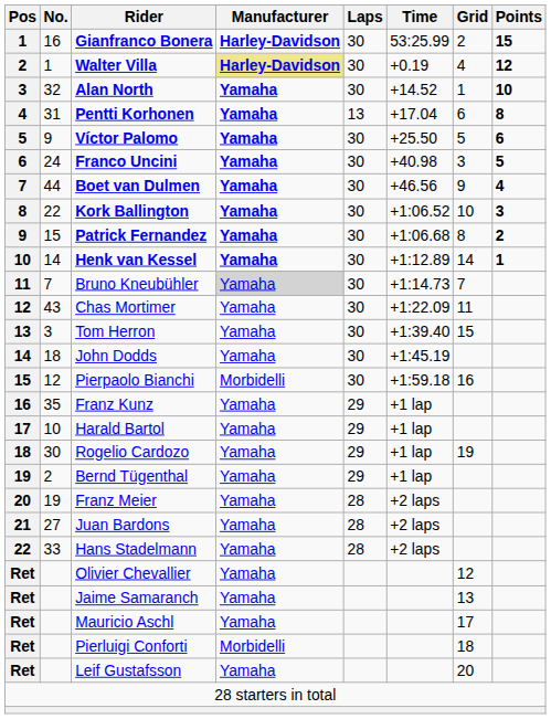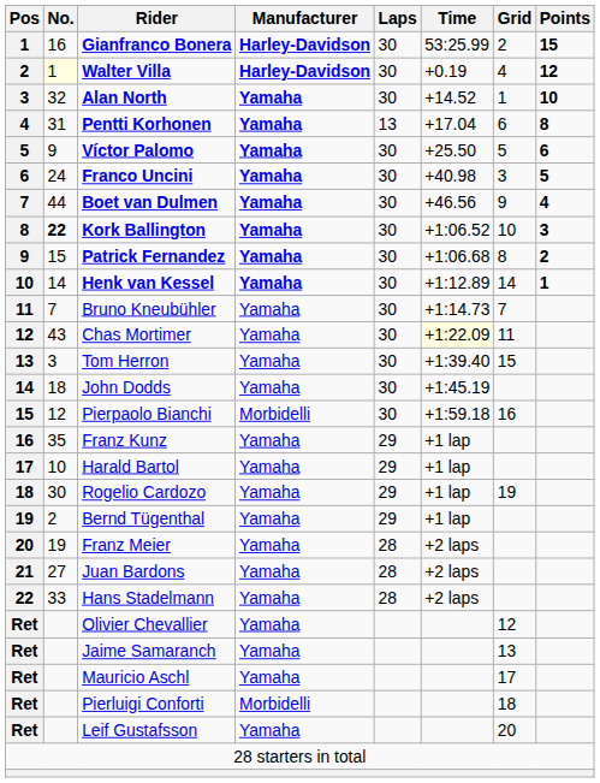Walter Villa | No.: no background -> lightyellow background
Walter Villa | Manufacturer: khaki background -> no background
Kork Ballington | No.: normal -> bold
Bruno Kneubühler | Manufacturer: lightgrey background -> no background
Chas Mortimer | Time: no background -> lightyellow background
